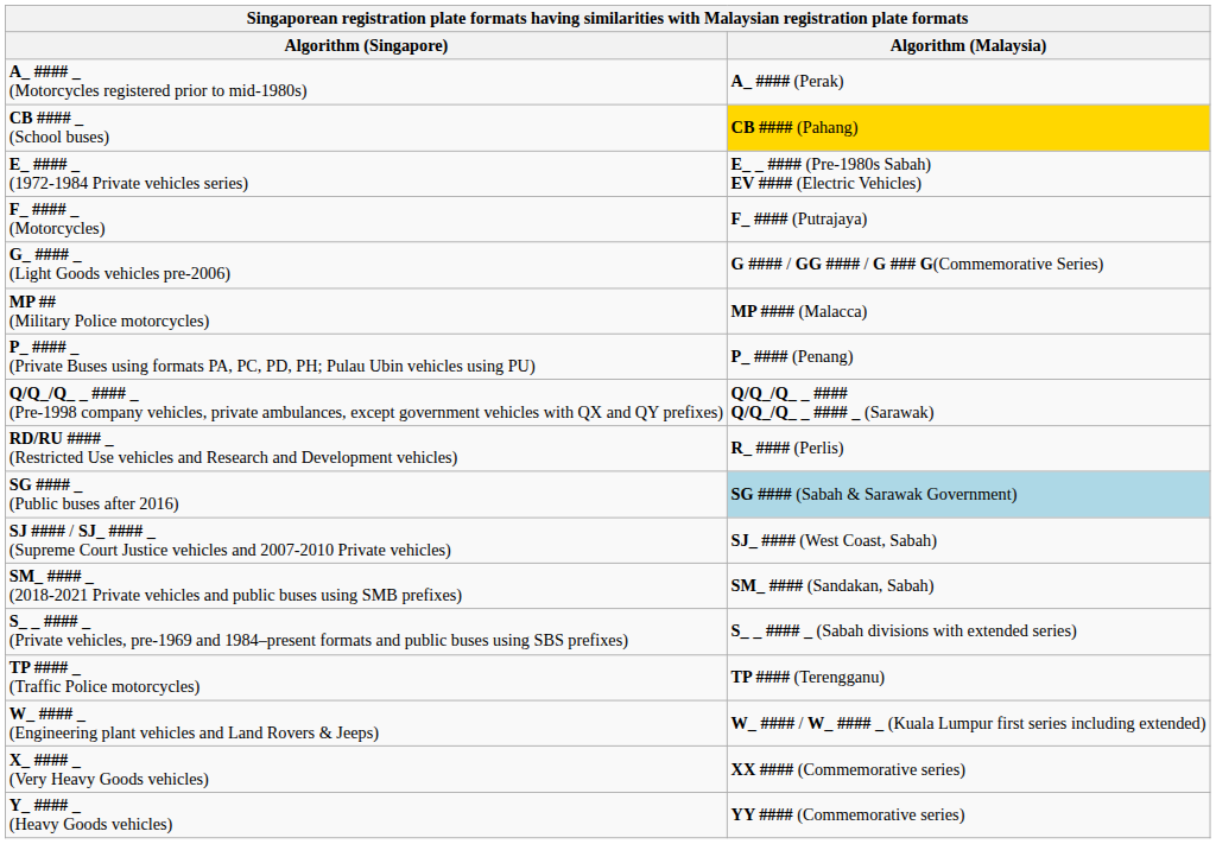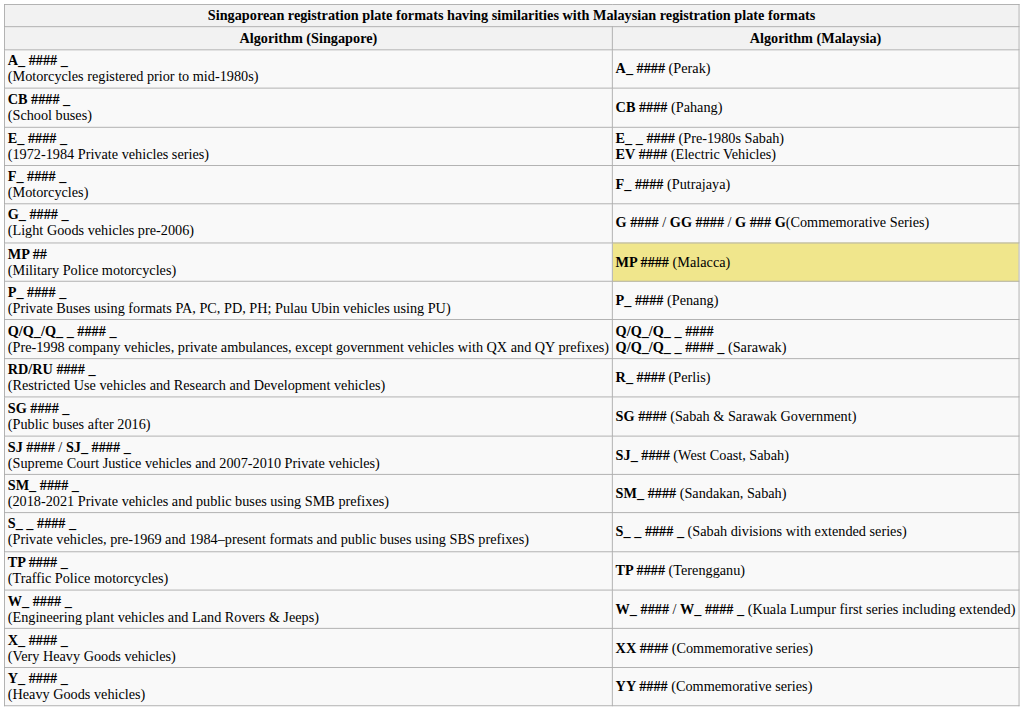CB #### _ (School buses) | Algorithm (Malaysia): gold background -> no background
MP ## (Military Police motorcycles) | Algorithm (Malaysia): no background -> khaki background
SG #### _ (Public buses after 2016) | Algorithm (Malaysia): lightblue background -> no background
